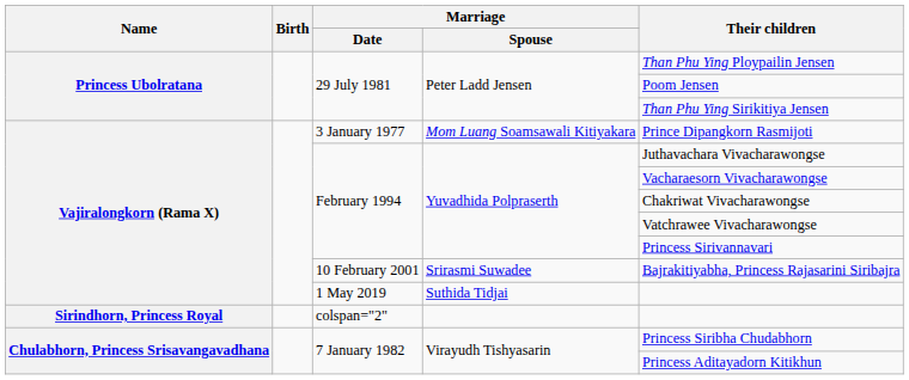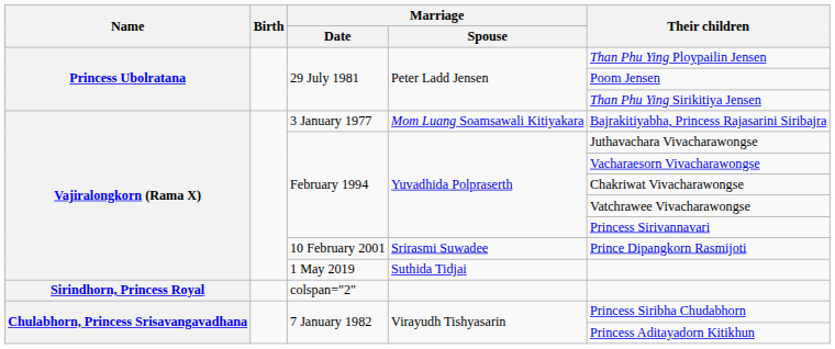3 January 1977 | Their children: Prince Dipangkorn Rasmijoti -> Bajrakitiyabha, Princess Rajasarini Siribajra
10 February 2001 | Their children: Bajrakitiyabha, Princess Rajasarini Siribajra -> Prince Dipangkorn Rasmijoti
